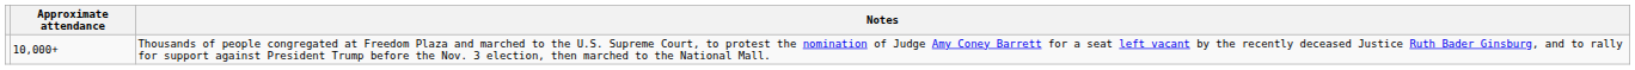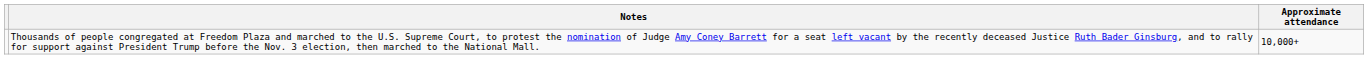columns swapped: Approximate attendance <-> Notes
